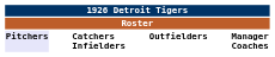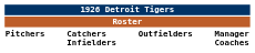Pitchers | column 1: lavender background -> no background
